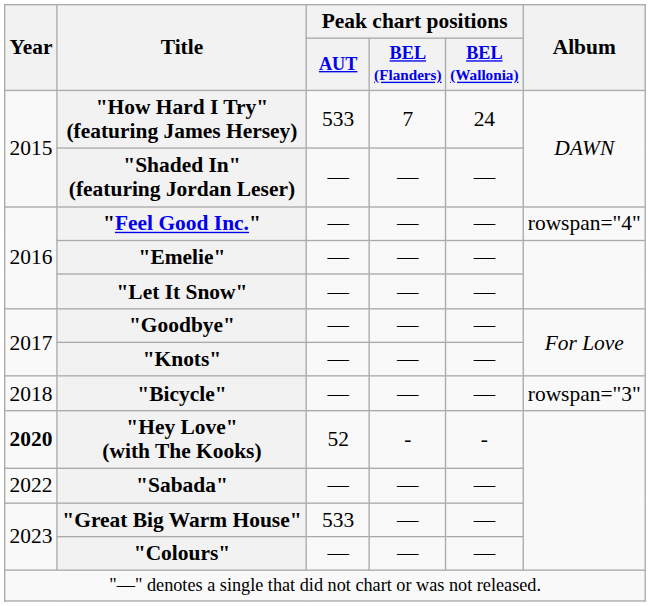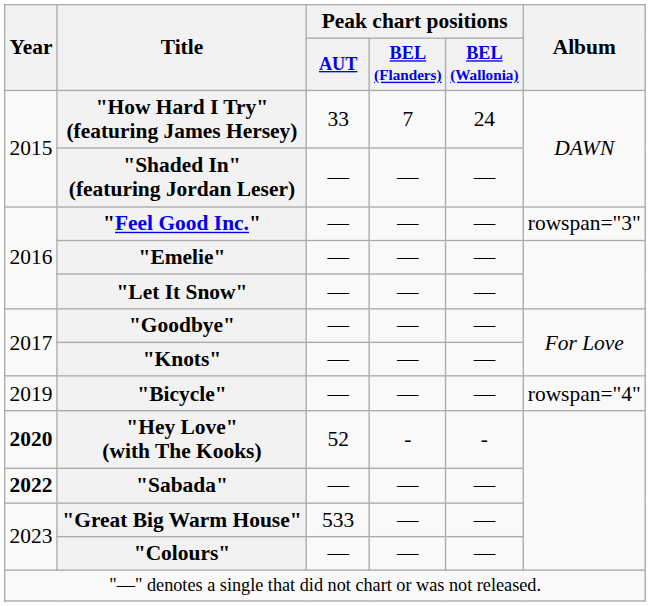"How Hard I Try" (featuring James Hersey) | Peak chart positions / AUT: 533 -> 33
"Feel Good Inc." | Album: rowspan="4" -> rowspan="3"
"Bicycle" | Year: 2018 -> 2019
"Bicycle" | Album: rowspan="3" -> rowspan="4"
"Sabada" | Year: normal -> bold
